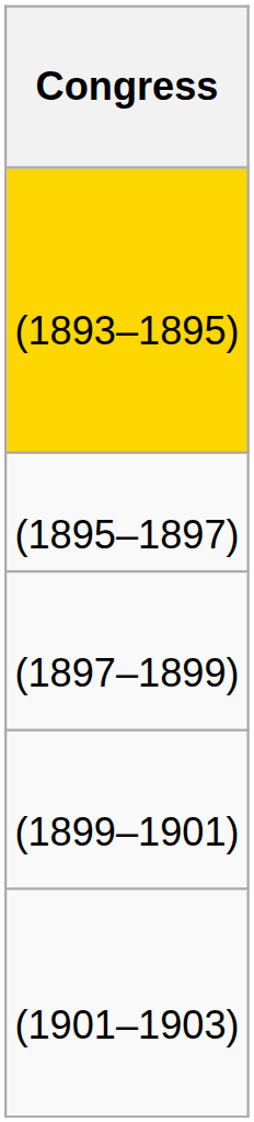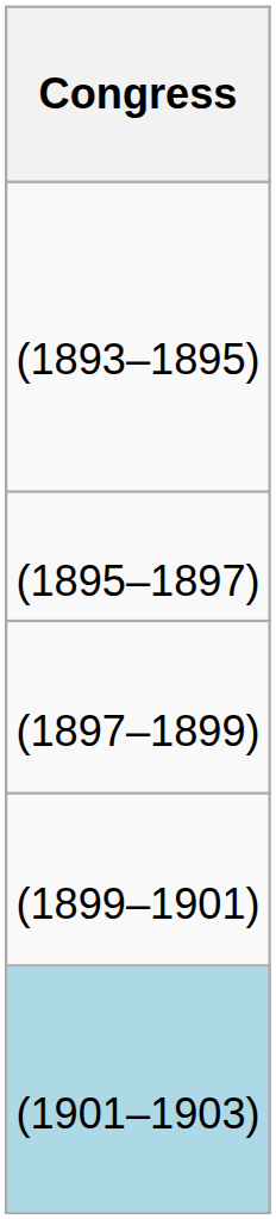row 2 | column 1: gold background -> no background
row 6 | column 1: no background -> lightblue background
